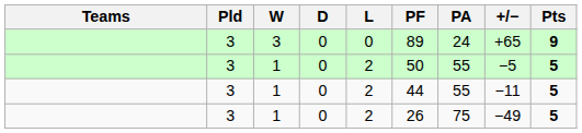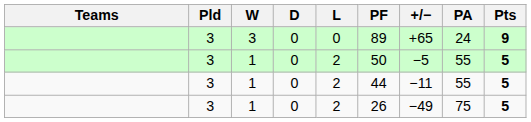columns swapped: PA <-> +/−
